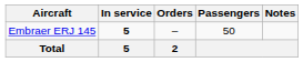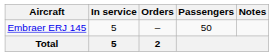Embraer ERJ 145 | In service: bold -> normal
